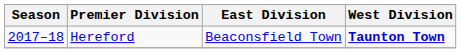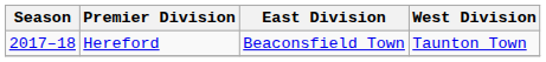Hereford | West Division: bold -> normal
